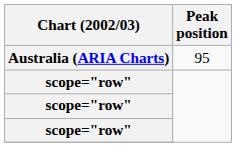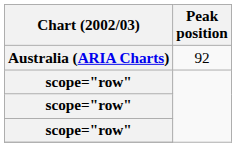Australia (ARIA Charts) | Peak position: 95 -> 92
